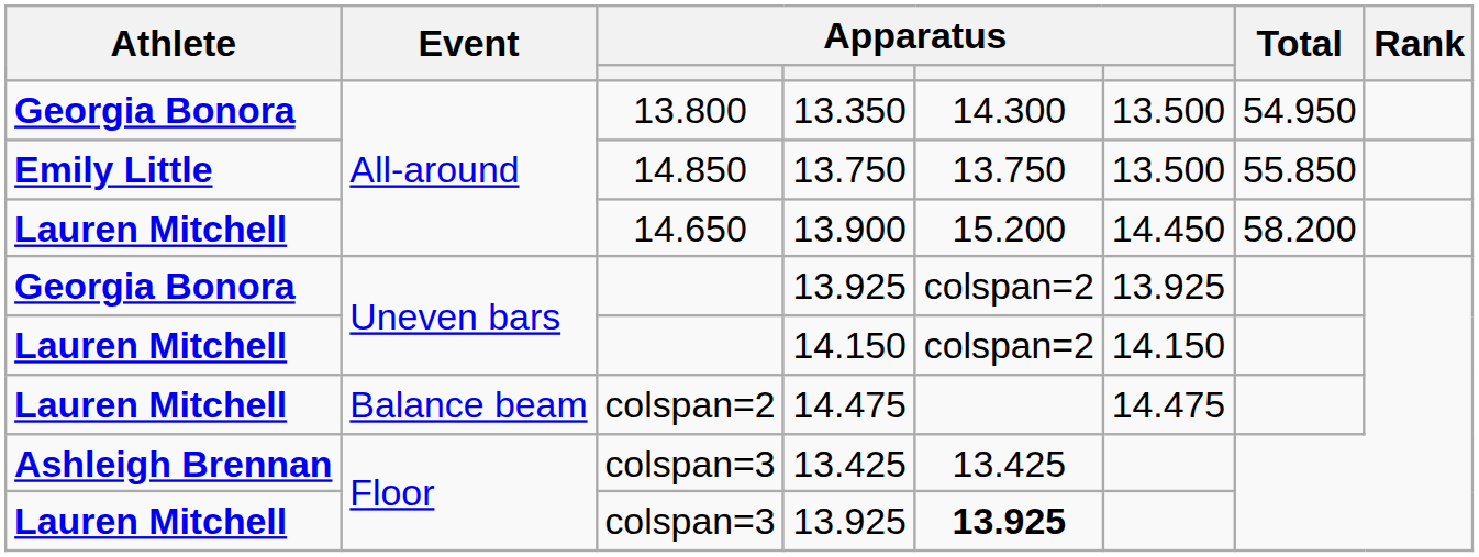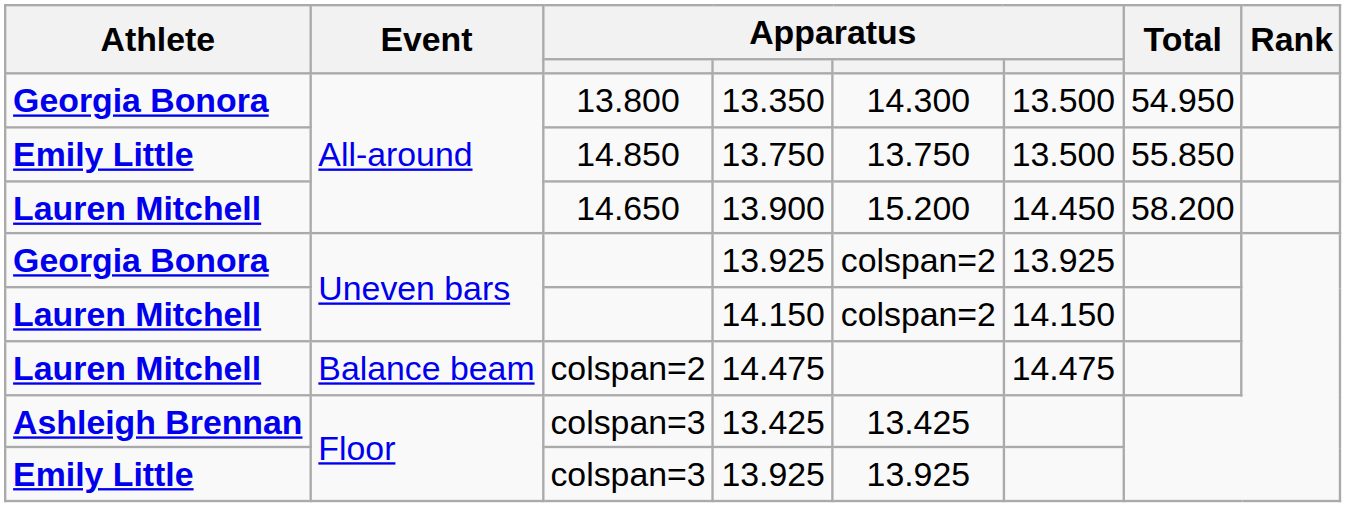colspan=3 / 13.925 | Athlete: Lauren Mitchell -> Emily Little
colspan=3 / 13.925 | column 5: bold -> normal
